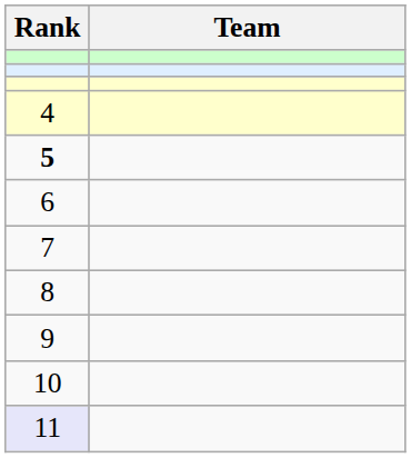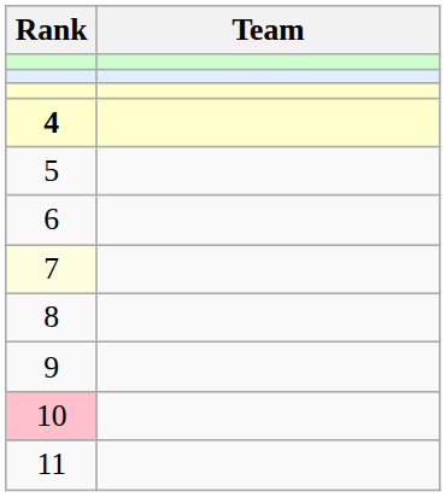row 5 | Rank: normal -> bold
row 6 | Rank: bold -> normal
row 8 | Rank: no background -> lightyellow background
row 11 | Rank: no background -> pink background
row 12 | Rank: lavender background -> no background
